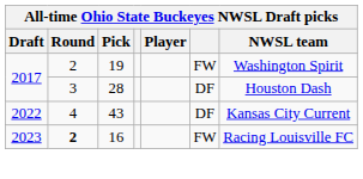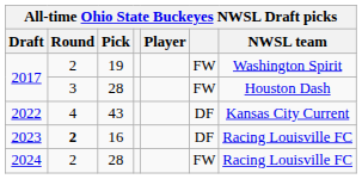2017 / 28 | column 6: DF -> FW
2023 | column 6: FW -> DF
+ row: 2024 | 2 | 28 | FW | Racing Louisville FC
